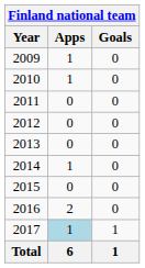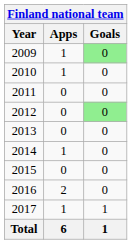2009 | Goals: no background -> lightgreen background
2012 | Goals: no background -> lightgreen background
2017 | Apps: lightblue background -> no background
